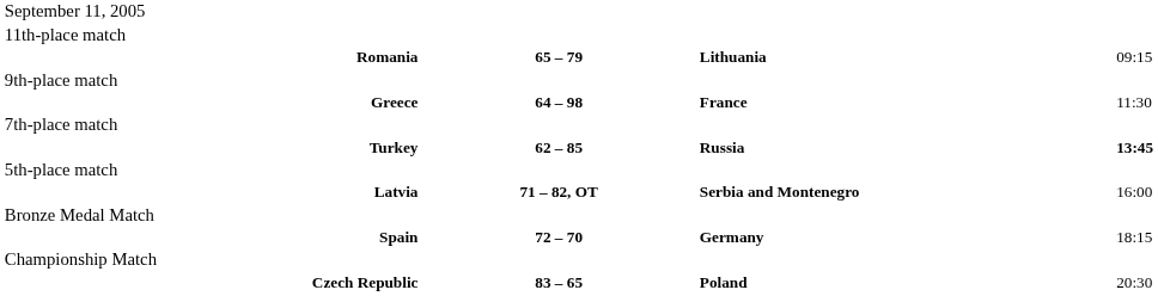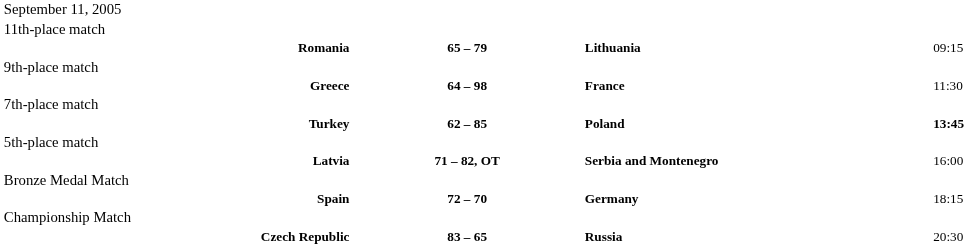Turkey | column 3: Russia -> Poland
Czech Republic | column 3: Poland -> Russia
